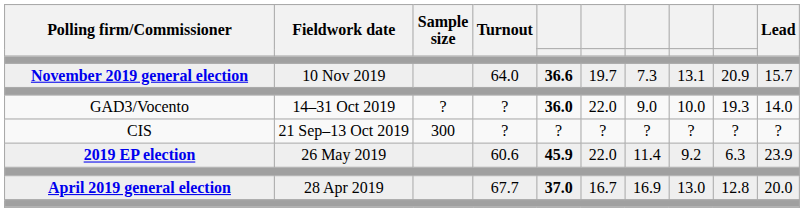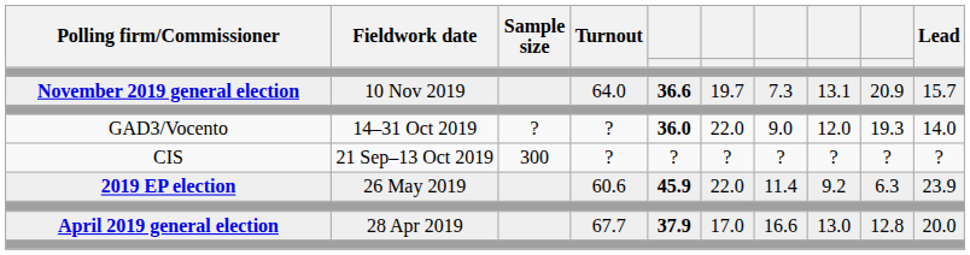GAD3/Vocento | column 8: 10.0 -> 12.0
April 2019 general election | column 5: 37.0 -> 37.9
April 2019 general election | column 6: 16.7 -> 17.0
April 2019 general election | column 7: 16.9 -> 16.6
